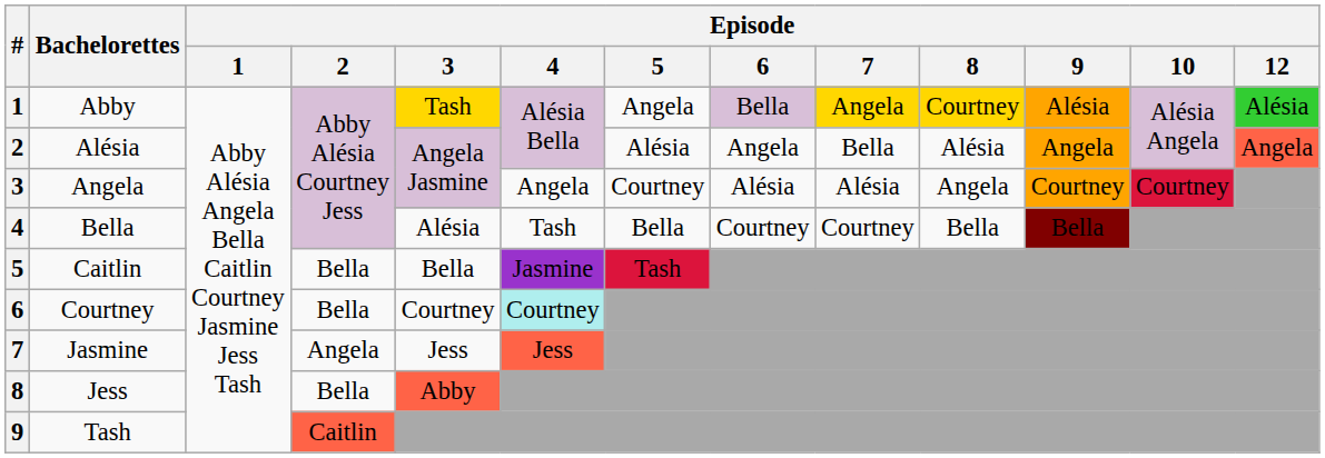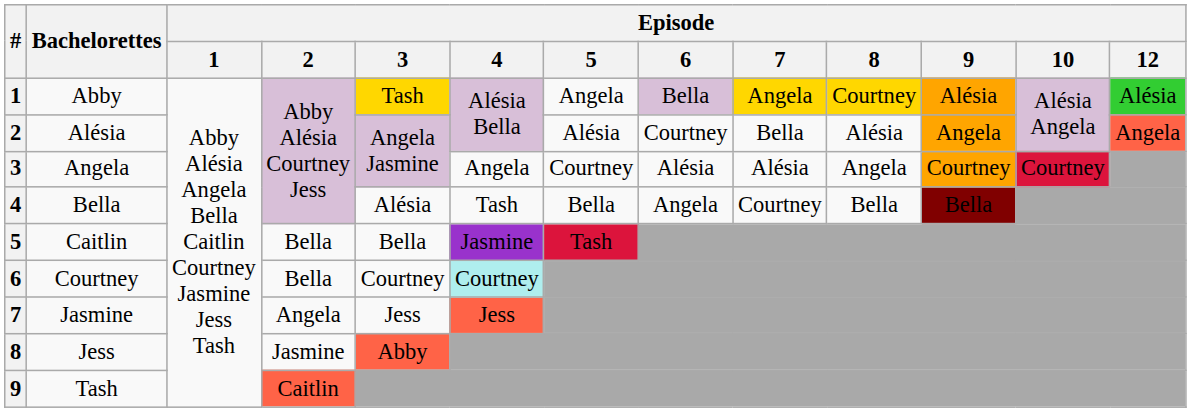row 4 | Episode / 6: Angela -> Courtney
row 6 | Episode / 6: Courtney -> Angela
row 10 | Episode / 2: Bella -> Jasmine
